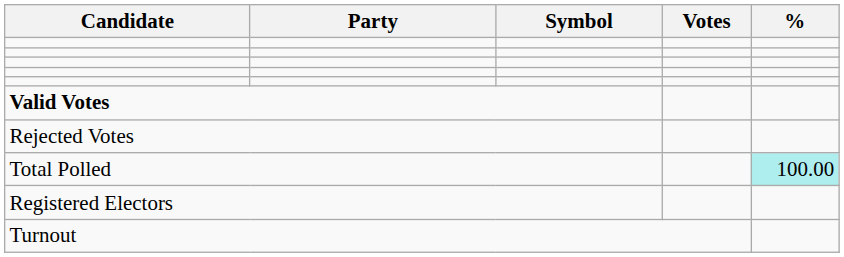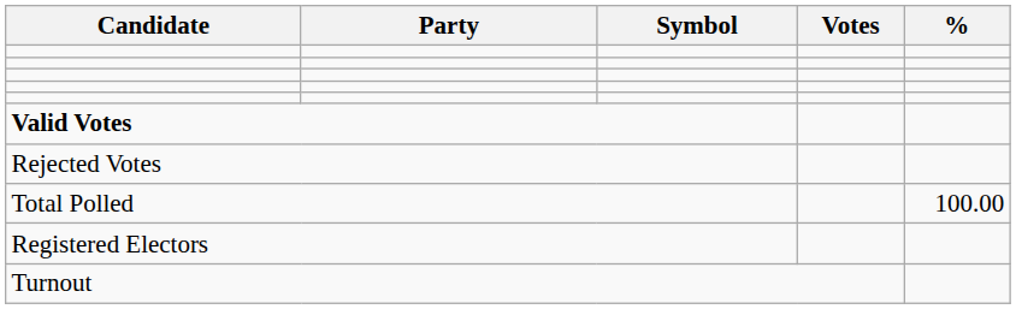Total Polled | %: paleturquoise background -> no background
